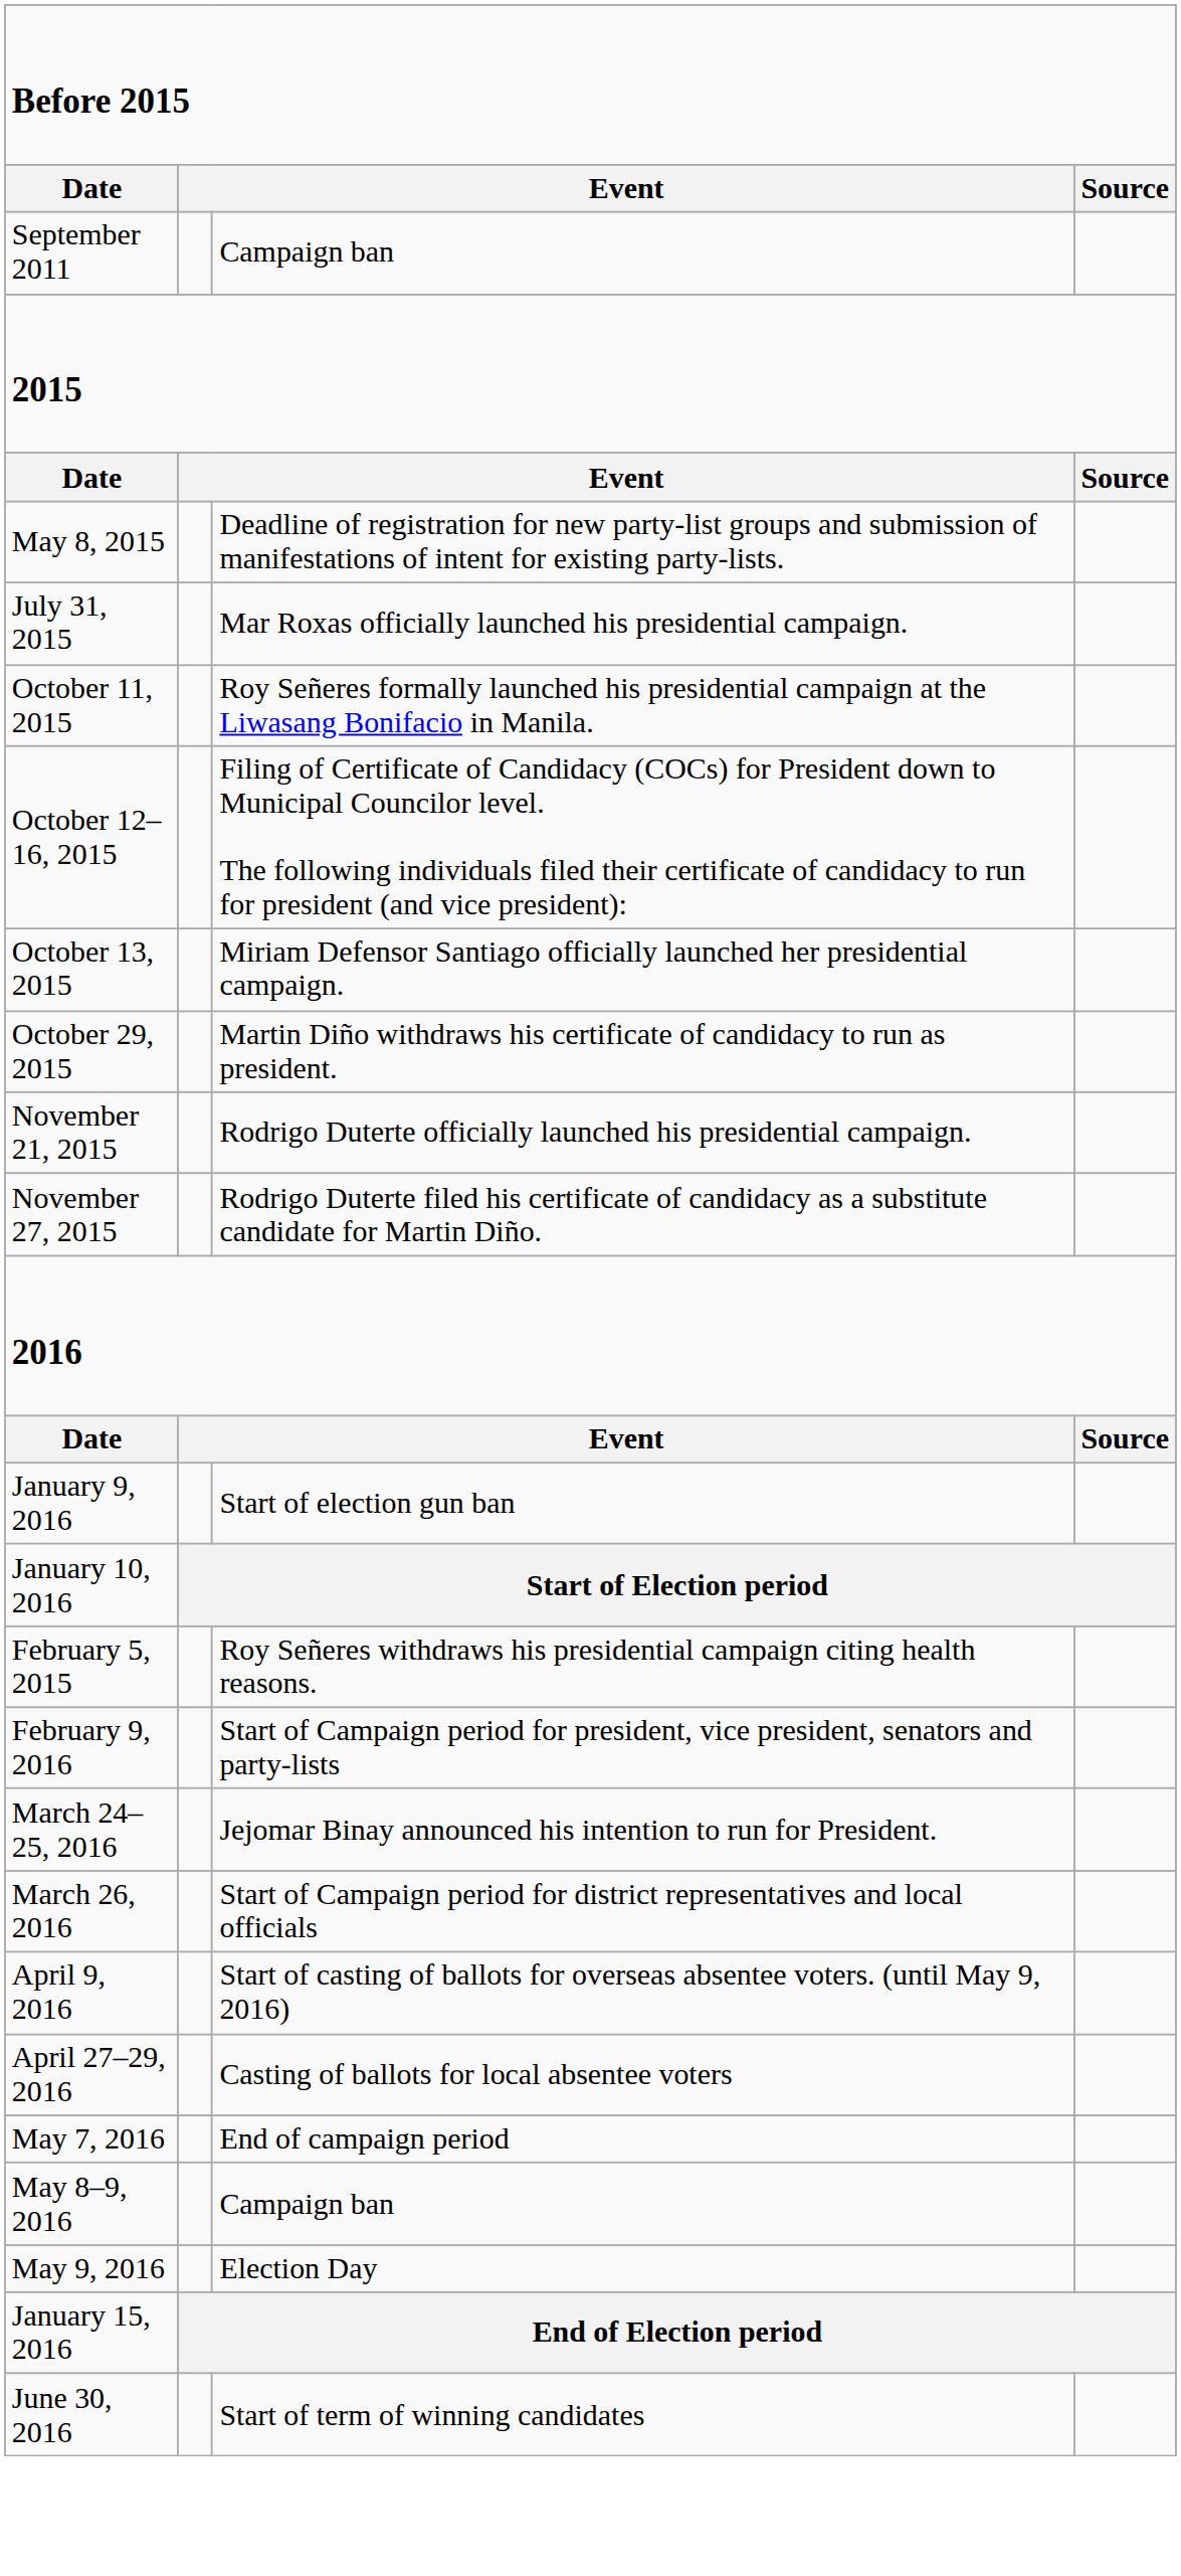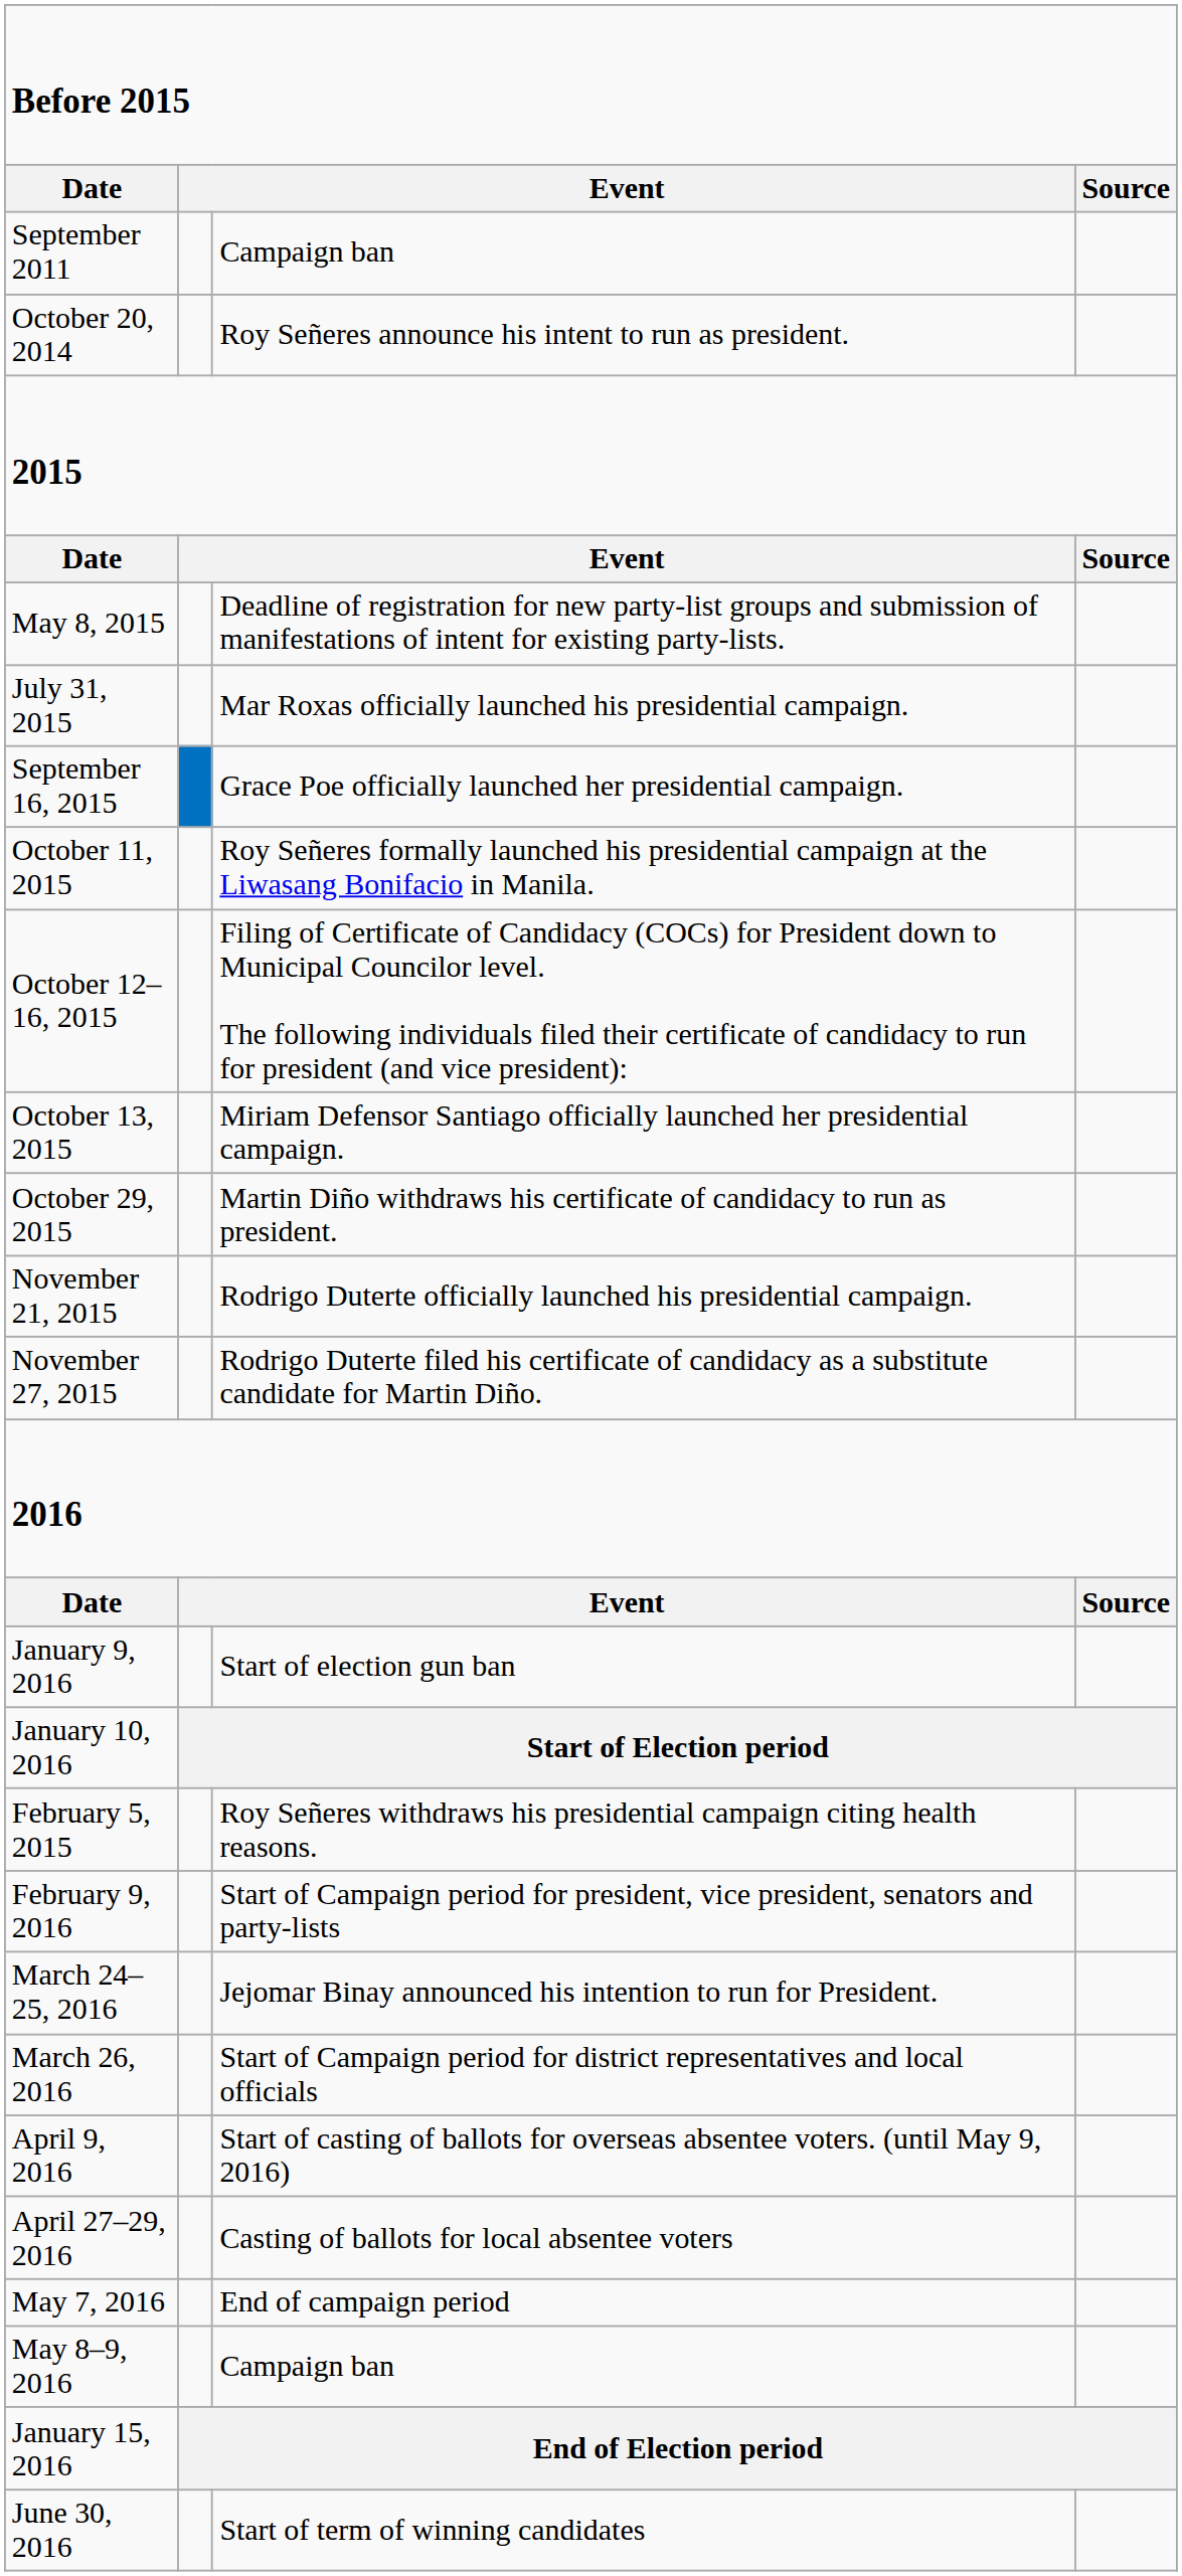+ row: October 20, 2014 | Roy Señeres announce his intent to run as president.
+ row: September 16, 2015 | Grace Poe officially launched her presidential campaign.
- row: May 9, 2016 | Election Day
